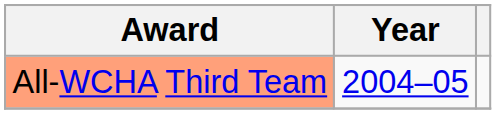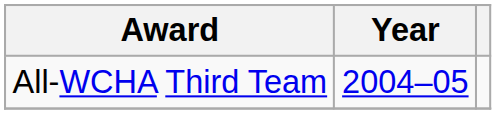row 2 | Award: lightsalmon background -> no background
